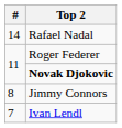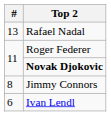Rafael Nadal | #: 14 -> 13
Ivan Lendl | #: 7 -> 6
